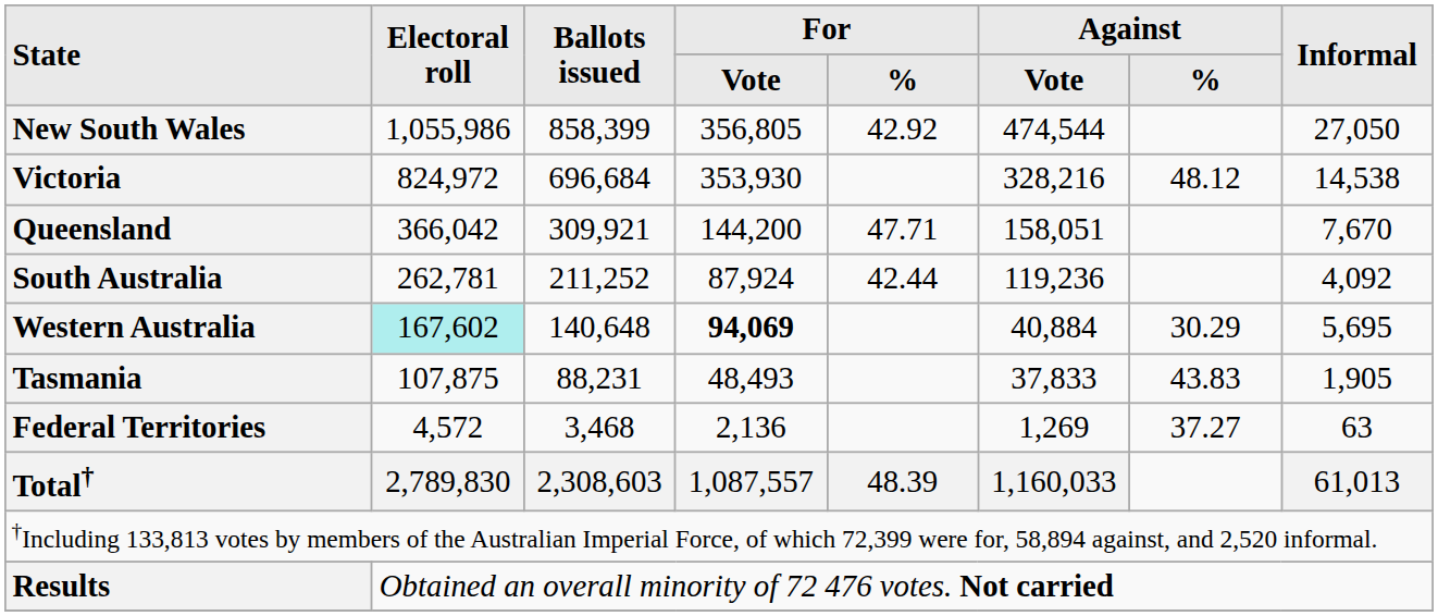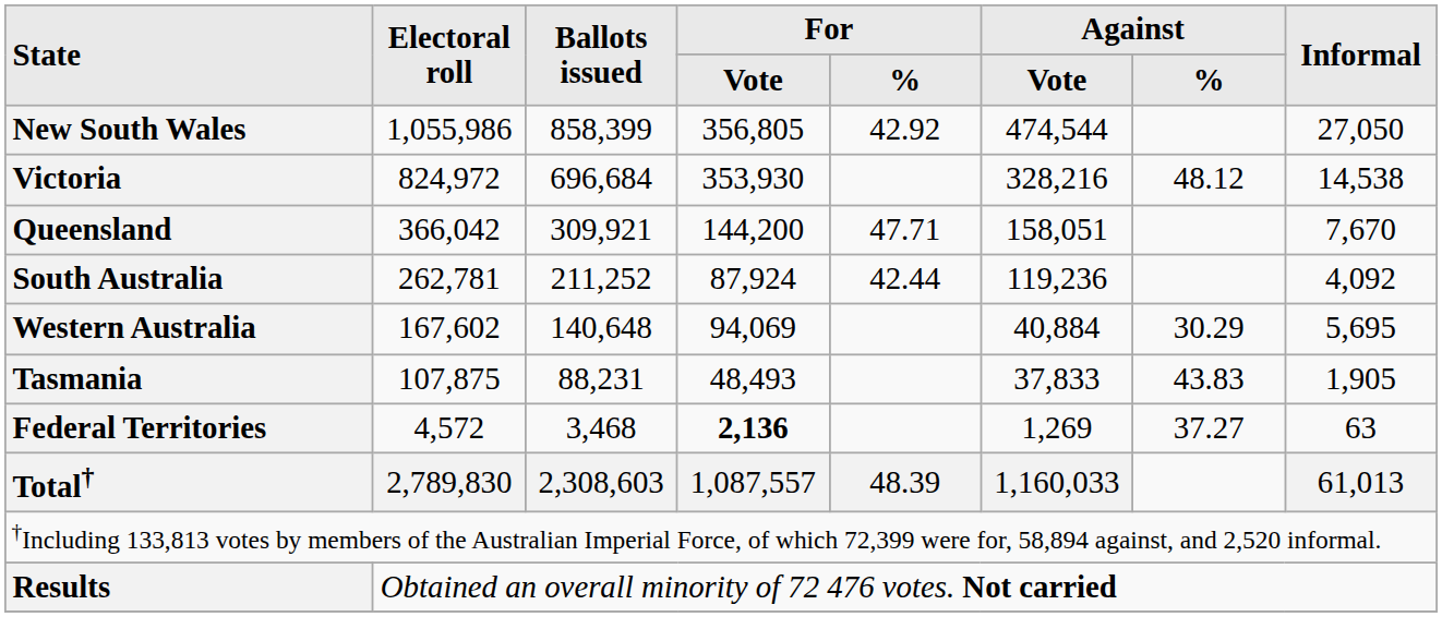Western Australia | Electoral roll: paleturquoise background -> no background
Western Australia | column 4: bold -> normal
Federal Territories | column 4: normal -> bold
